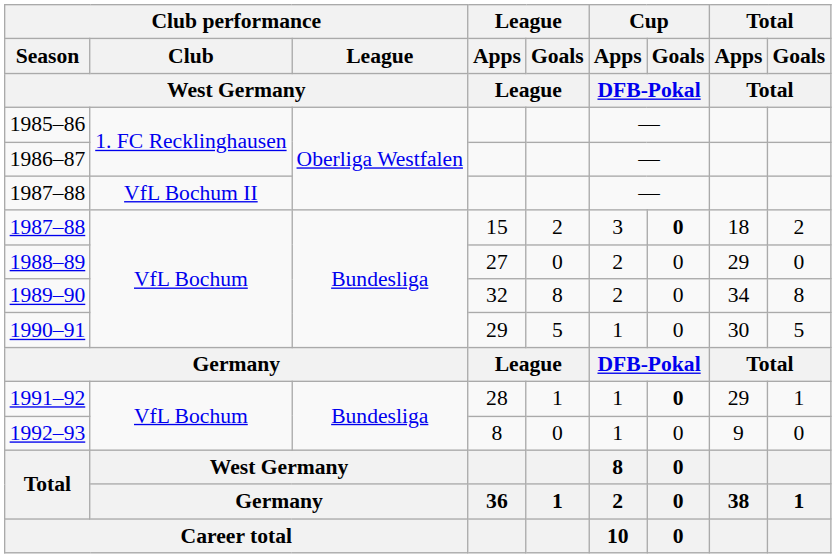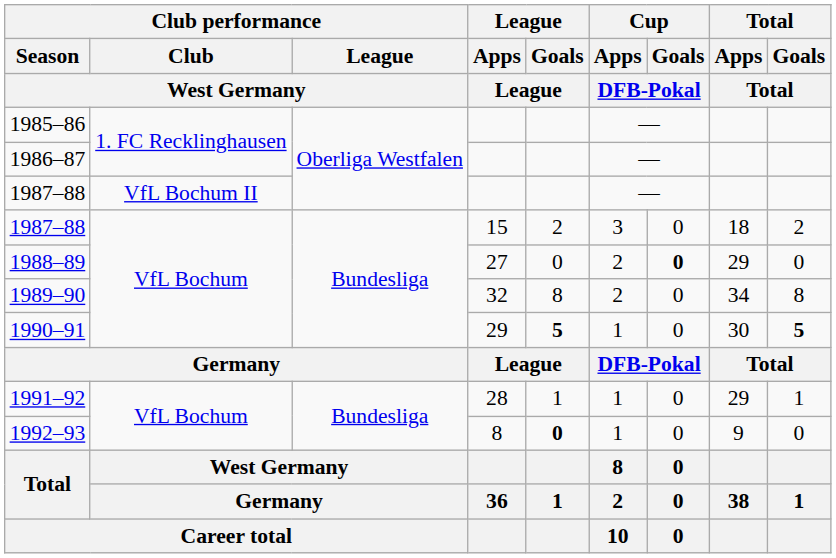1987–88 / 15 | Cup / Goals / DFB-Pokal: bold -> normal
1988–89 | Cup / Goals / DFB-Pokal: normal -> bold
1990–91 | League / Goals / League: normal -> bold
1990–91 | Total / Goals / Total: normal -> bold
1991–92 | Cup / Goals / DFB-Pokal: bold -> normal
1992–93 | League / Goals / League: normal -> bold
